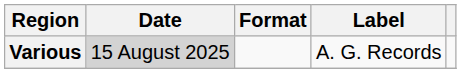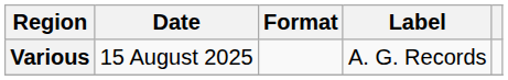Various | Date: lightgrey background -> no background
